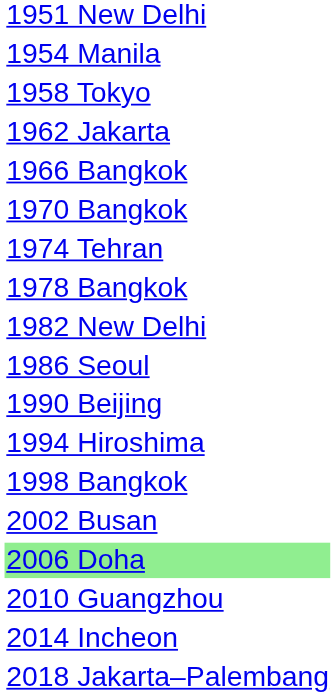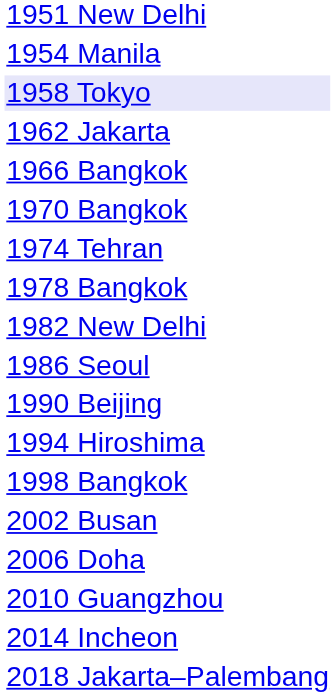1958 Tokyo | column 1: no background -> lavender background
2006 Doha | column 1: lightgreen background -> no background
